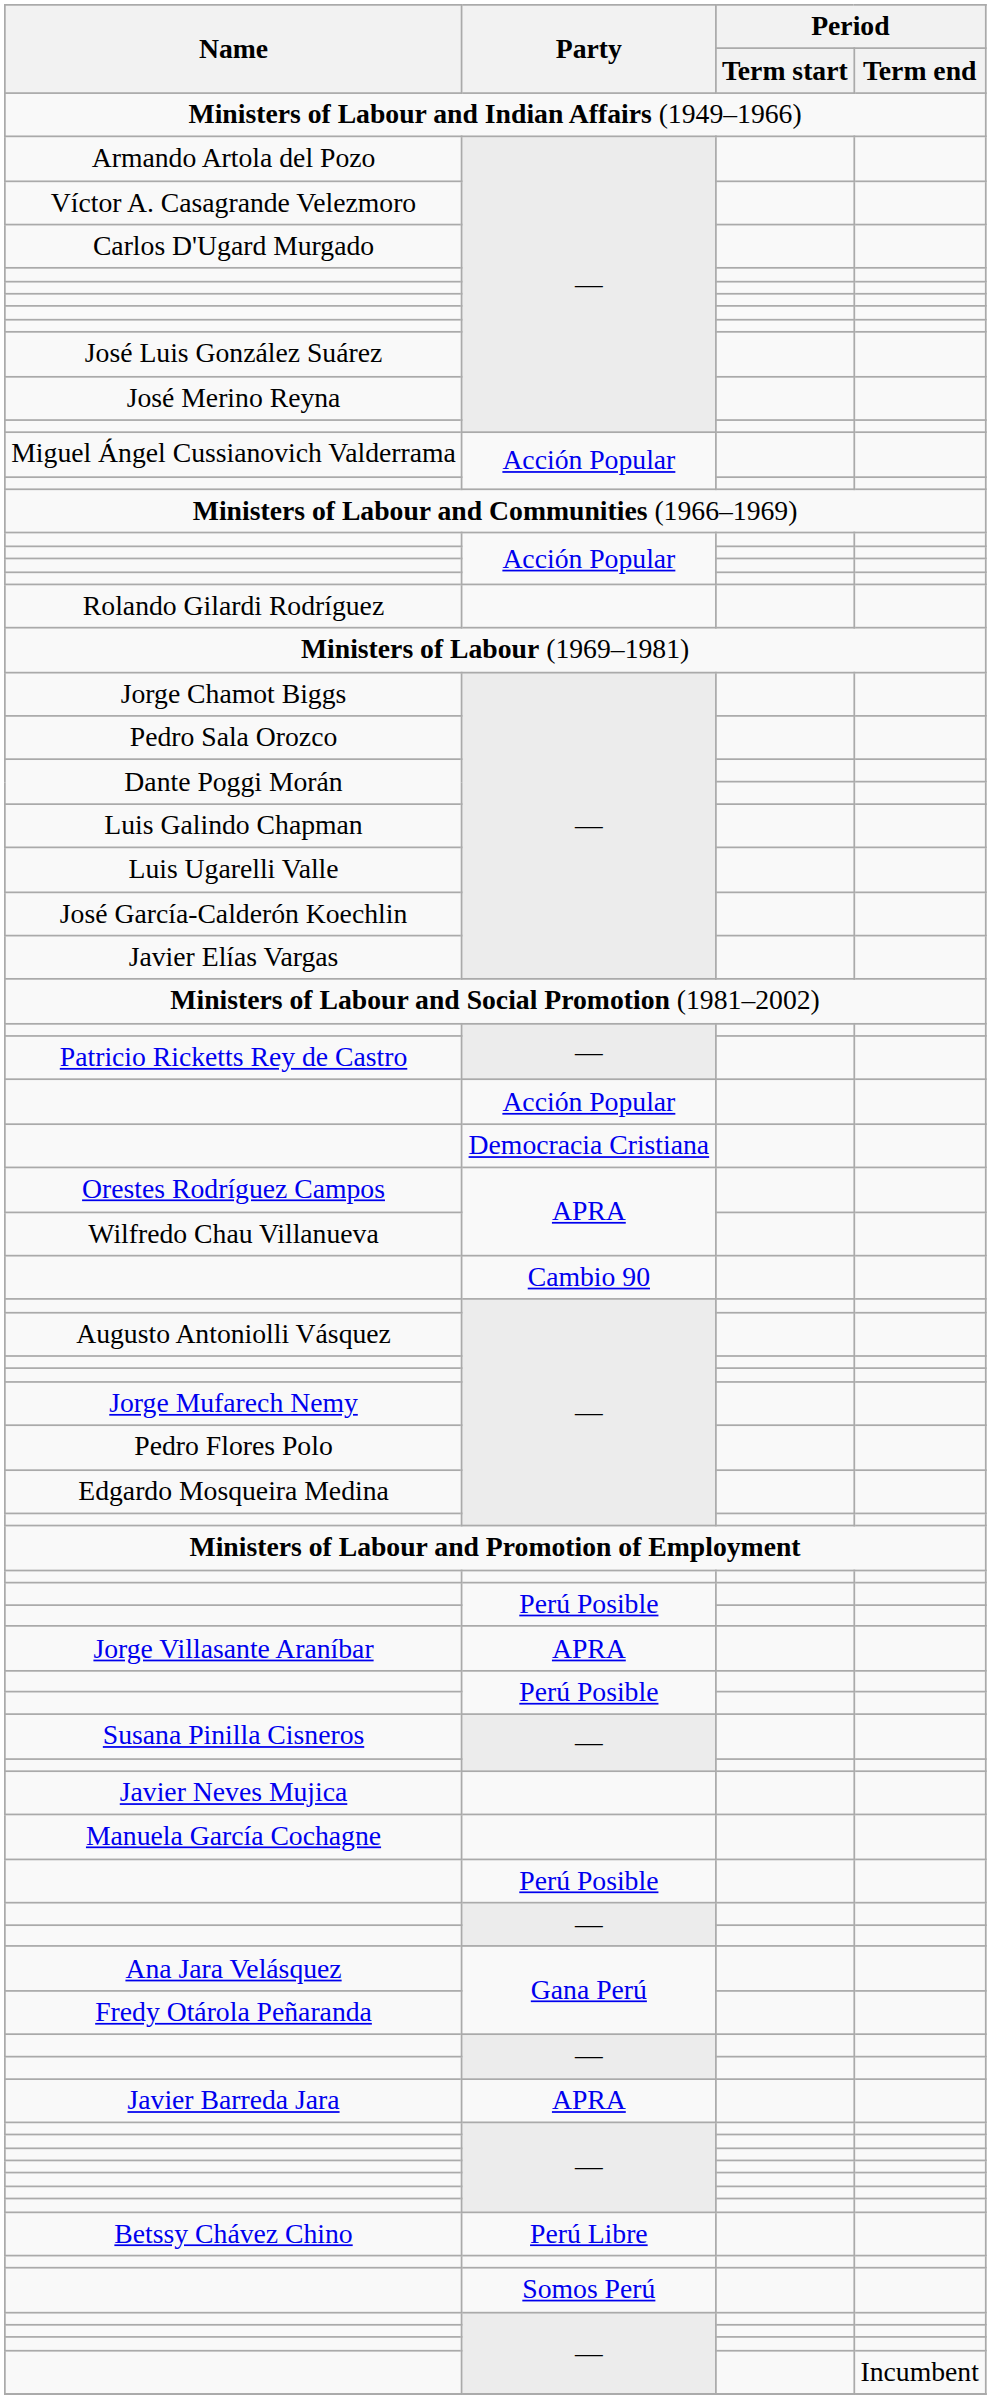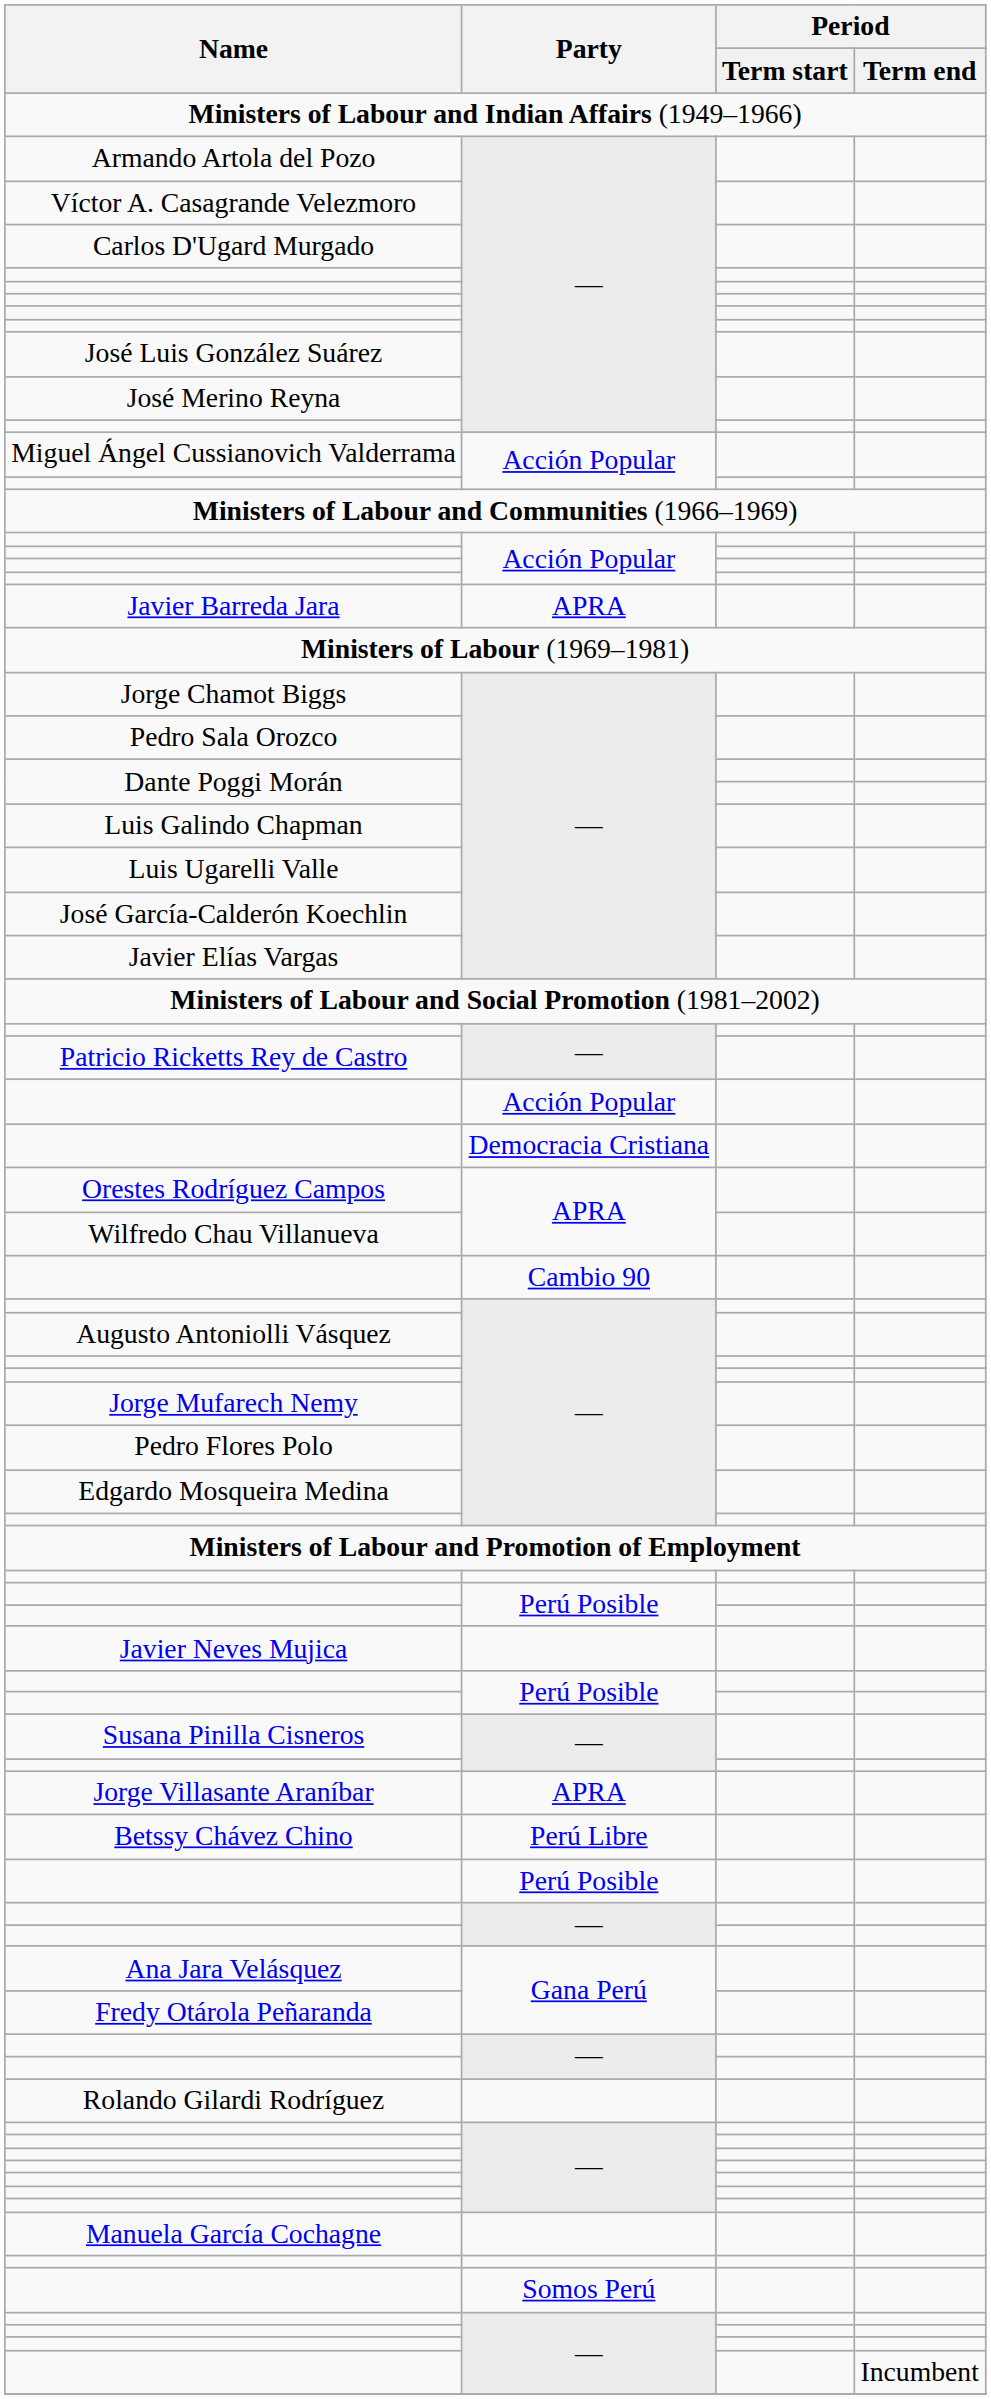rows swapped: Rolando Gilardi Rodríguez <-> Javier Barreda Jara
rows swapped: Javier Neves Mujica <-> Jorge Villasante Araníbar
rows swapped: Manuela García Cochagne <-> Betssy Chávez Chino
